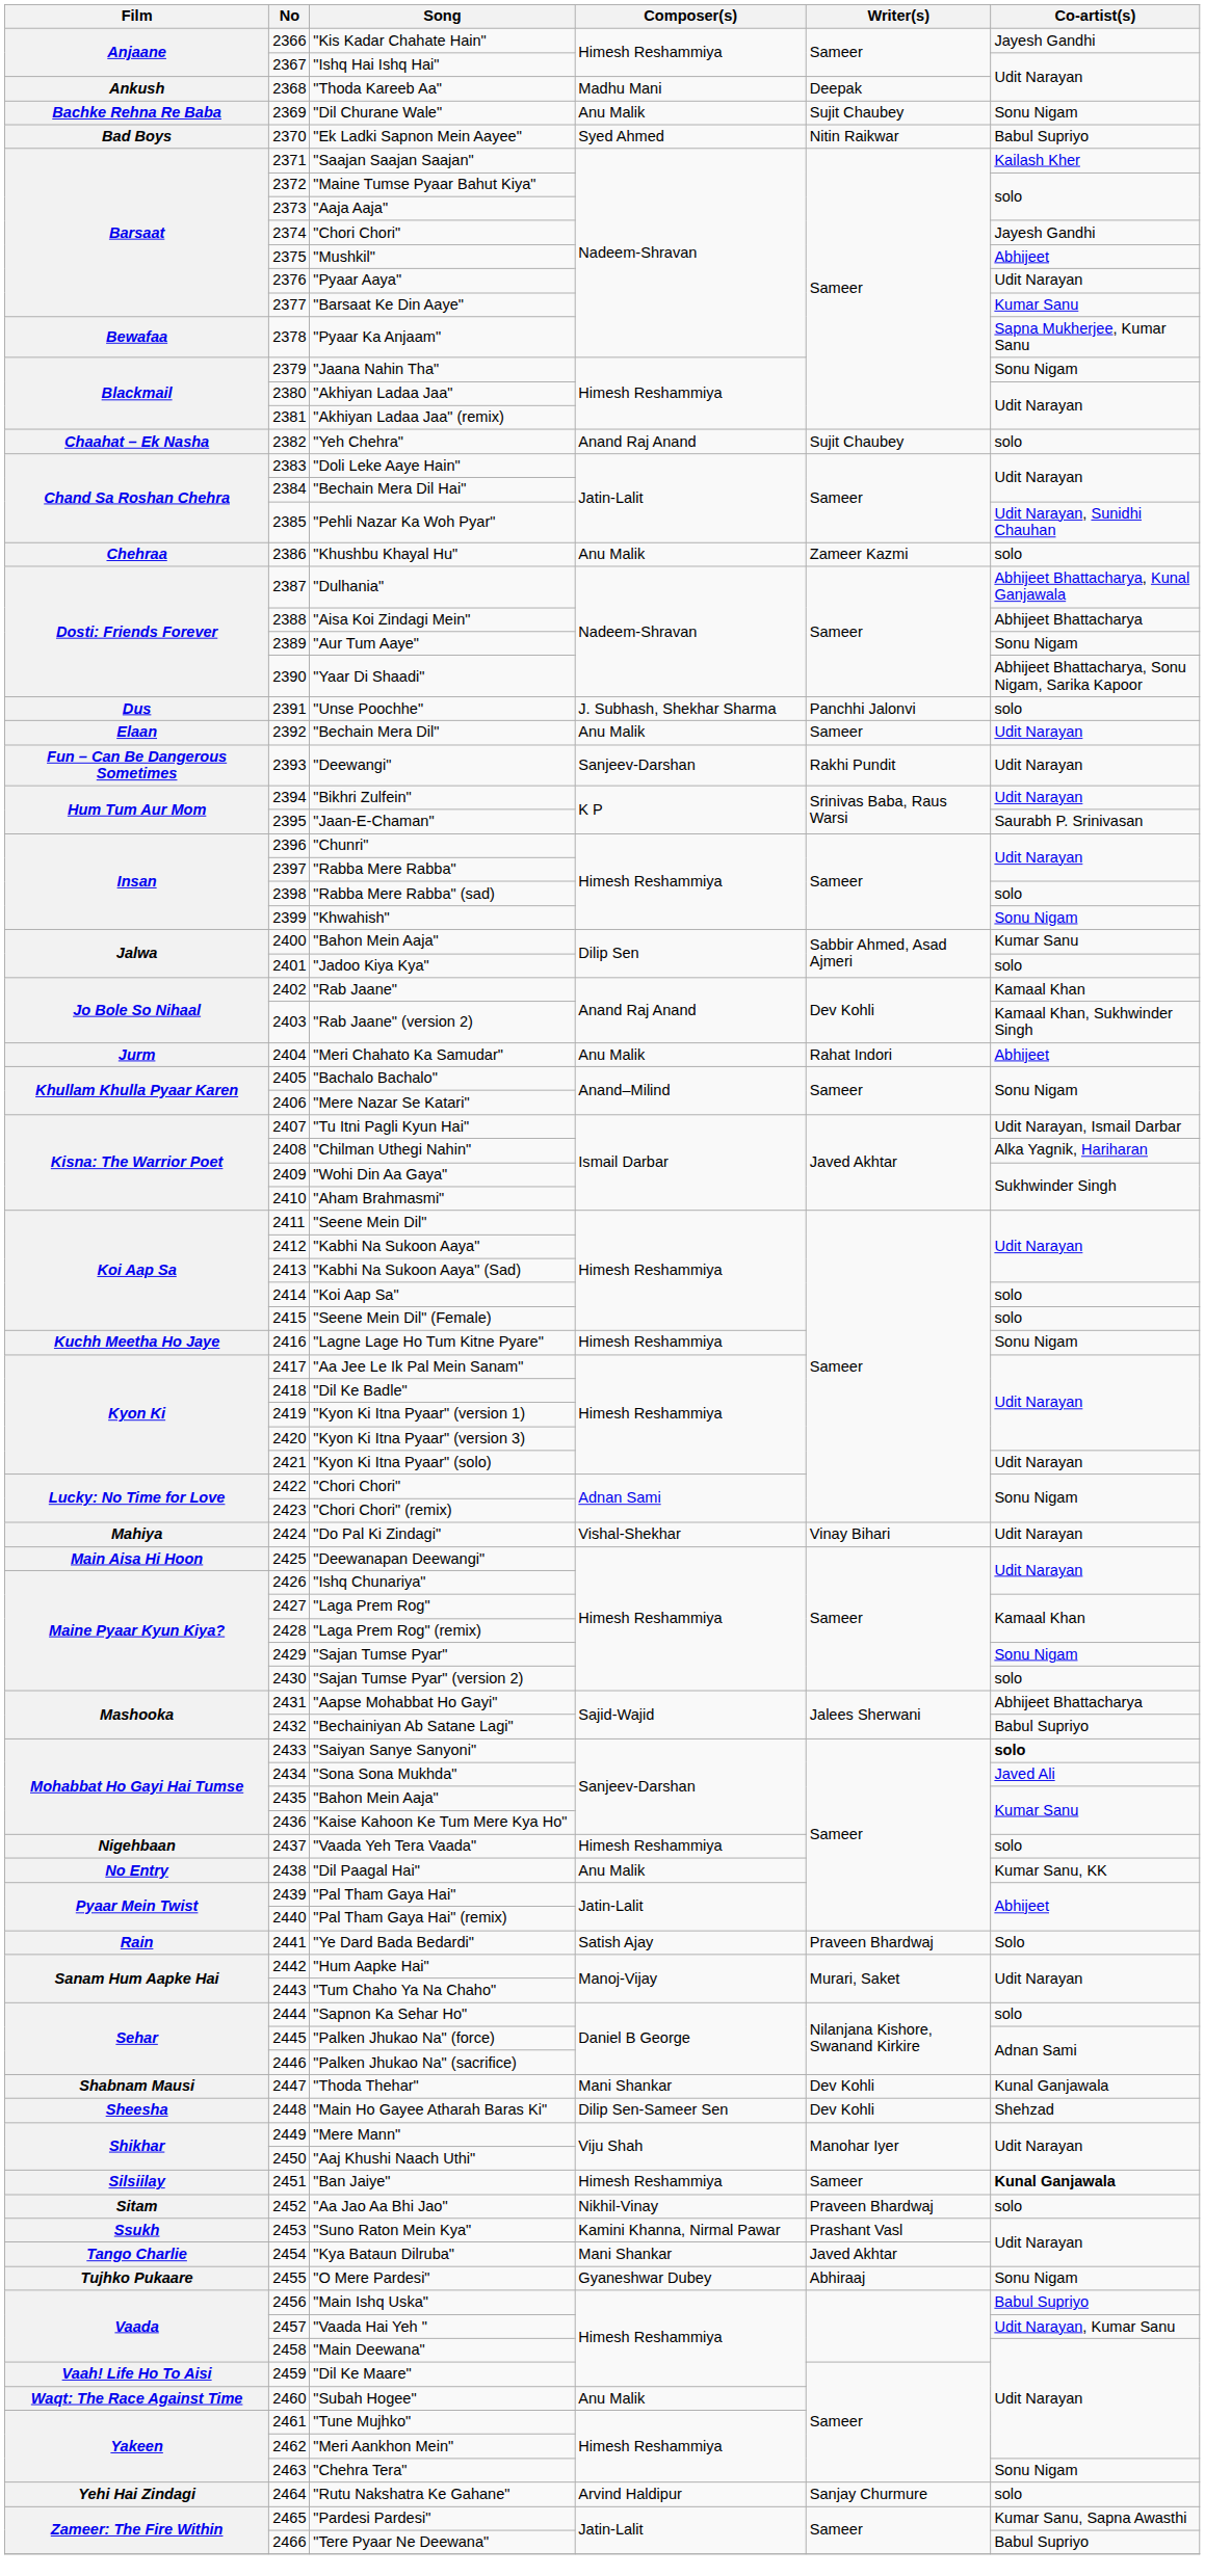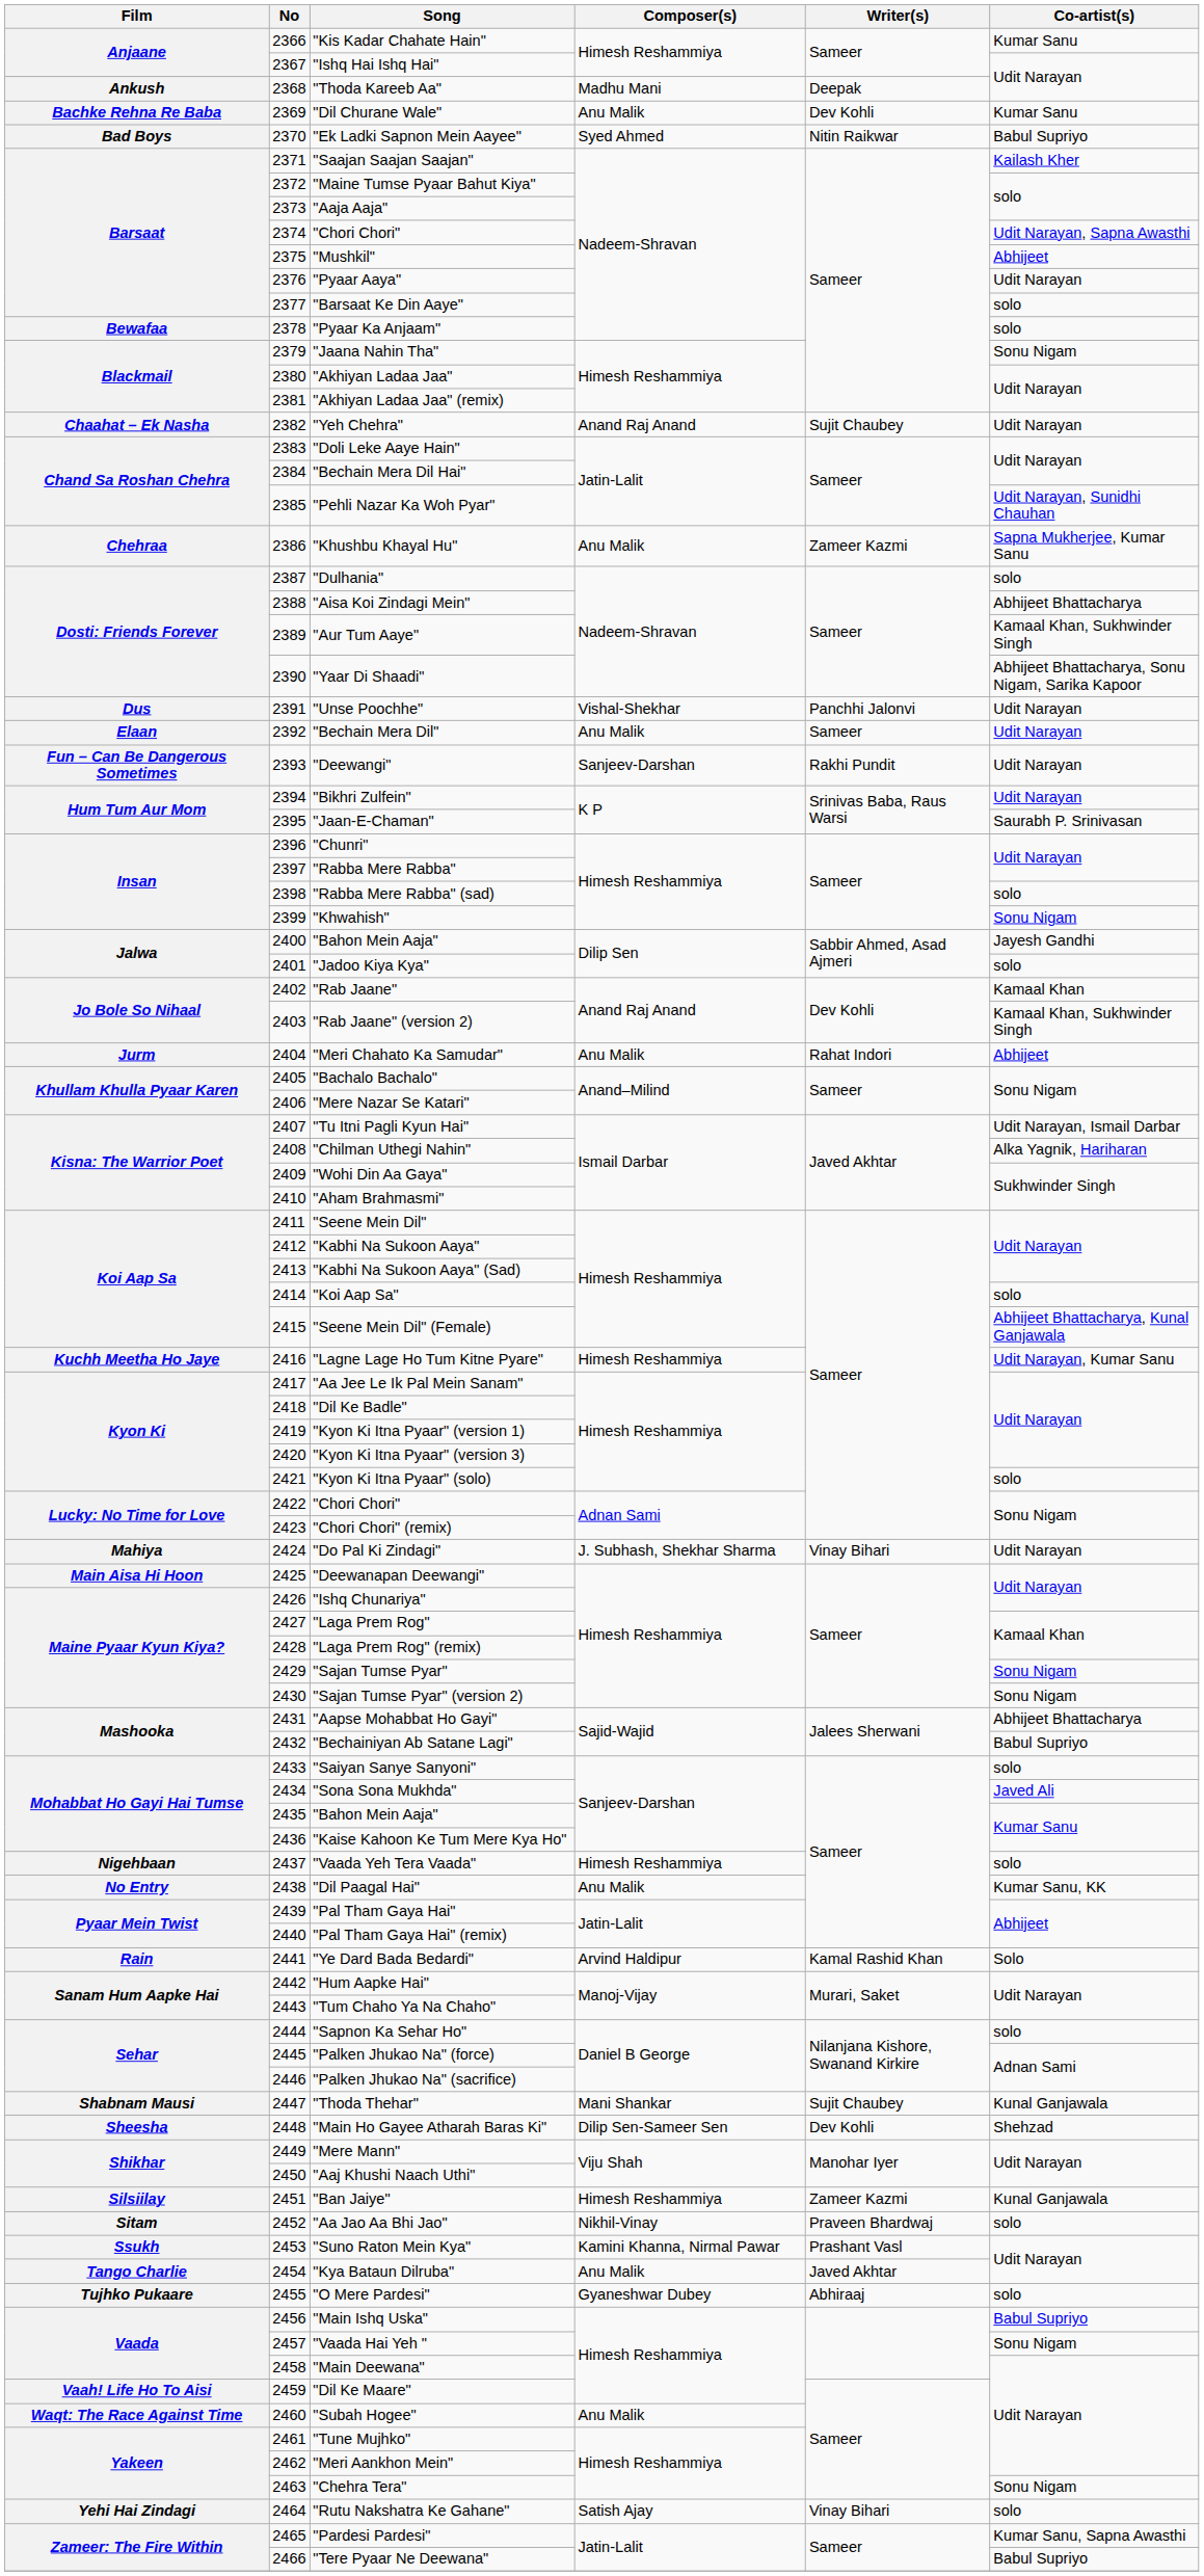"Kis Kadar Chahate Hain" | Co-artist(s): Jayesh Gandhi -> Kumar Sanu
"Dil Churane Wale" | Writer(s): Sujit Chaubey -> Dev Kohli
"Dil Churane Wale" | Co-artist(s): Sonu Nigam -> Kumar Sanu
2374 / "Chori Chori" | Co-artist(s): Jayesh Gandhi -> Udit Narayan, Sapna Awasthi
"Barsaat Ke Din Aaye" | Co-artist(s): Kumar Sanu -> solo
"Pyaar Ka Anjaam" | Co-artist(s): Sapna Mukherjee, Kumar Sanu -> solo
"Yeh Chehra" | Co-artist(s): solo -> Udit Narayan
"Khushbu Khayal Hu" | Co-artist(s): solo -> Sapna Mukherjee, Kumar Sanu
"Dulhania" | Co-artist(s): Abhijeet Bhattacharya, Kunal Ganjawala -> solo
"Aur Tum Aaye" | Co-artist(s): Sonu Nigam -> Kamaal Khan, Sukhwinder Singh
"Unse Poochhe" | Composer(s): J. Subhash, Shekhar Sharma -> Vishal-Shekhar
"Unse Poochhe" | Co-artist(s): solo -> Udit Narayan
2400 / "Bahon Mein Aaja" | Co-artist(s): Kumar Sanu -> Jayesh Gandhi
"Seene Mein Dil" (Female) | Co-artist(s): solo -> Abhijeet Bhattacharya, Kunal Ganjawala
"Lagne Lage Ho Tum Kitne Pyare" | Co-artist(s): Sonu Nigam -> Udit Narayan, Kumar Sanu
"Kyon Ki Itna Pyaar" (solo) | Co-artist(s): Udit Narayan -> solo
"Do Pal Ki Zindagi" | Composer(s): Vishal-Shekhar -> J. Subhash, Shekhar Sharma
"Sajan Tumse Pyar" (version 2) | Co-artist(s): solo -> Sonu Nigam
"Saiyan Sanye Sanyoni" | Co-artist(s): bold -> normal
"Ye Dard Bada Bedardi" | Composer(s): Satish Ajay -> Arvind Haldipur
"Ye Dard Bada Bedardi" | Writer(s): Praveen Bhardwaj -> Kamal Rashid Khan
"Thoda Thehar" | Writer(s): Dev Kohli -> Sujit Chaubey
"Ban Jaiye" | Writer(s): Sameer -> Zameer Kazmi
"Ban Jaiye" | Co-artist(s): bold -> normal
"Kya Bataun Dilruba" | Composer(s): Mani Shankar -> Anu Malik
"O Mere Pardesi" | Co-artist(s): Sonu Nigam -> solo
"Vaada Hai Yeh " | Co-artist(s): Udit Narayan, Kumar Sanu -> Sonu Nigam
"Rutu Nakshatra Ke Gahane" | Composer(s): Arvind Haldipur -> Satish Ajay
"Rutu Nakshatra Ke Gahane" | Writer(s): Sanjay Churmure -> Vinay Bihari
